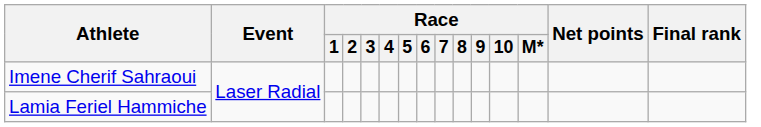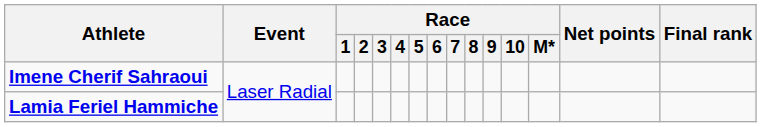Imene Cherif Sahraoui | Athlete: normal -> bold
Lamia Feriel Hammiche | Athlete: normal -> bold
